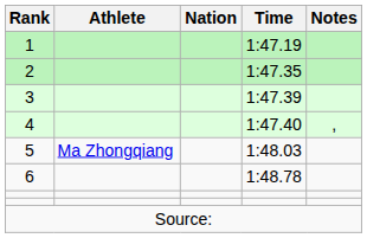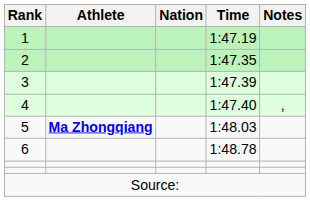5 | Athlete: normal -> bold
